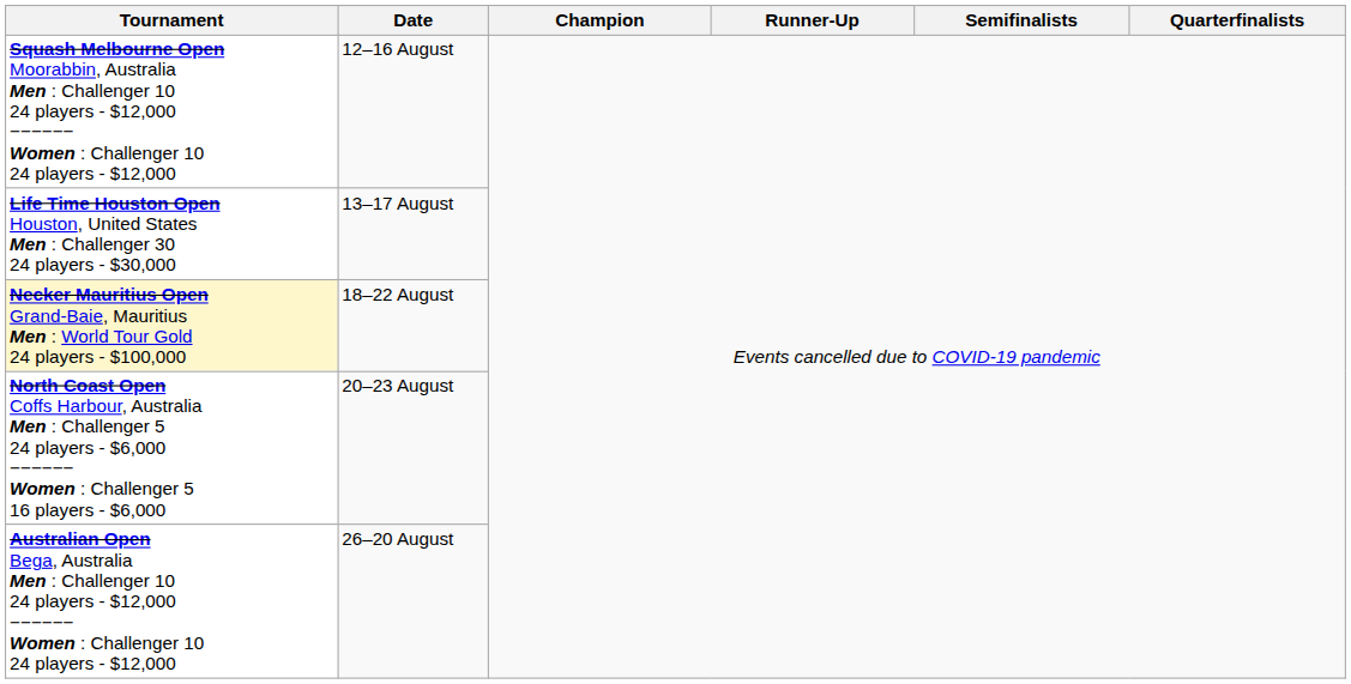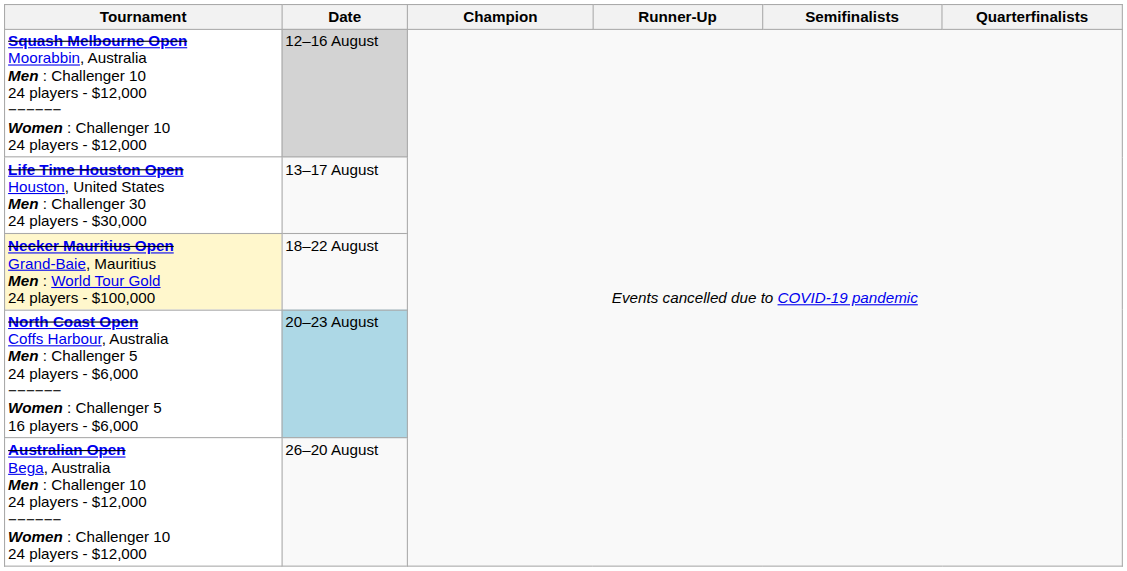row 2 | Date: no background -> lightgrey background
row 5 | Date: no background -> lightblue background
